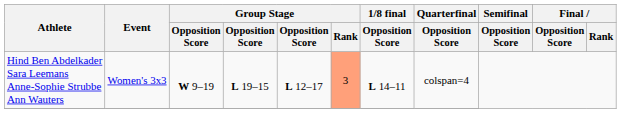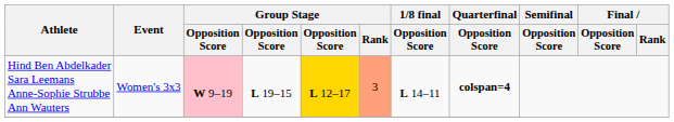row 3 | column 3: no background -> pink background
row 3 | column 5: no background -> gold background
row 3 | Quarterfinal / Opposition Score: normal -> bold
